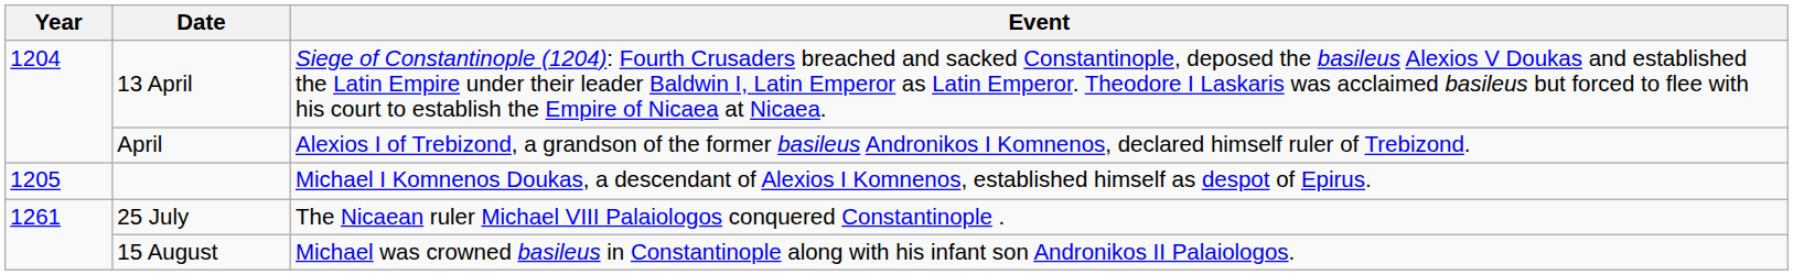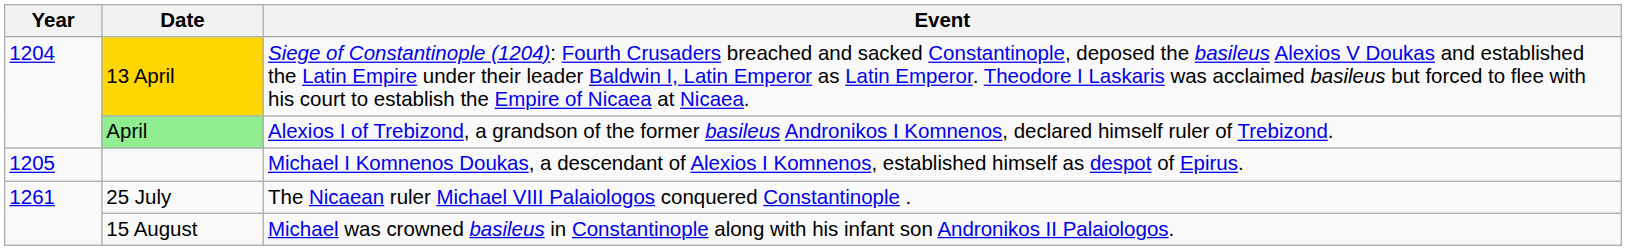13 April | Date: no background -> gold background
April | Date: no background -> lightgreen background
